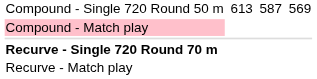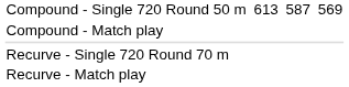Compound - Match play | column 1: pink background -> no background
Recurve - Single 720 Round 70 m | column 1: bold -> normal
